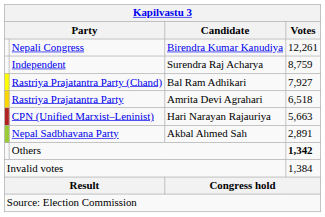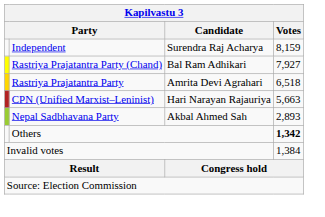- row: Nepali Congress | Birendra Kumar Kanudiya | 12,261
Independent | Votes: 8,759 -> 8,159
Nepal Sadbhavana Party | Votes: 2,891 -> 2,893
